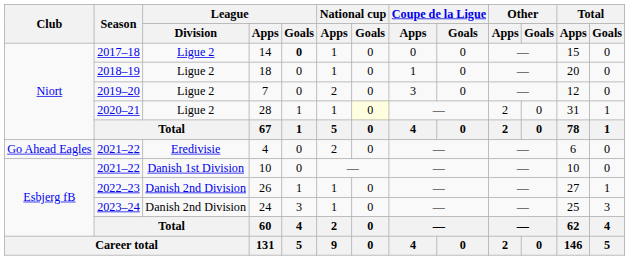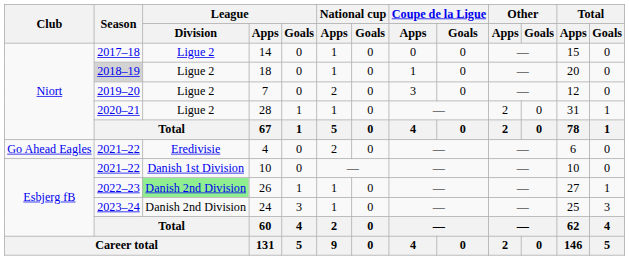14 | League / Goals: bold -> normal
18 | Season: no background -> lightgrey background
28 | National cup / Goals: lightyellow background -> no background
26 | League / Division: no background -> lightgreen background
